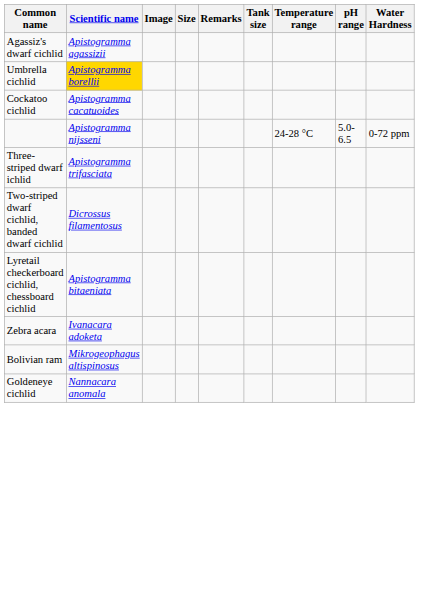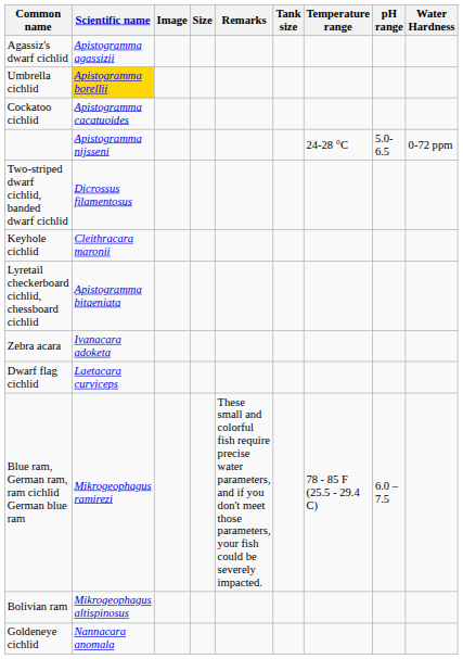- row: Three-striped dwarf ichlid | Apistogramma trifasciata
+ row: Keyhole cichlid | Cleithracara maronii
+ row: Dwarf flag cichlid | Laetacara curviceps
+ row: Blue ram, German ram, ram cichlid German blue ram | Mikrogeophagus ramirezi | These small and colorful fish require precise water parameters, and if you don't meet those parameters, your fish could be severely impacted. | 78 - 85 F (25.5 - 29.4 C) | 6.0 – 7.5
